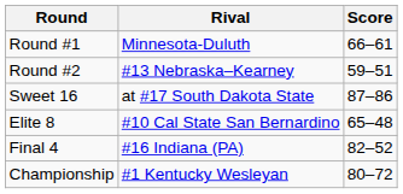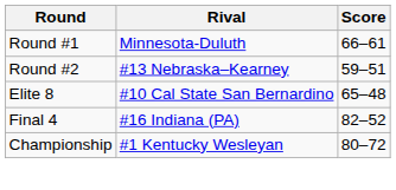- row: Sweet 16 | at #17 South Dakota State | 87–86
